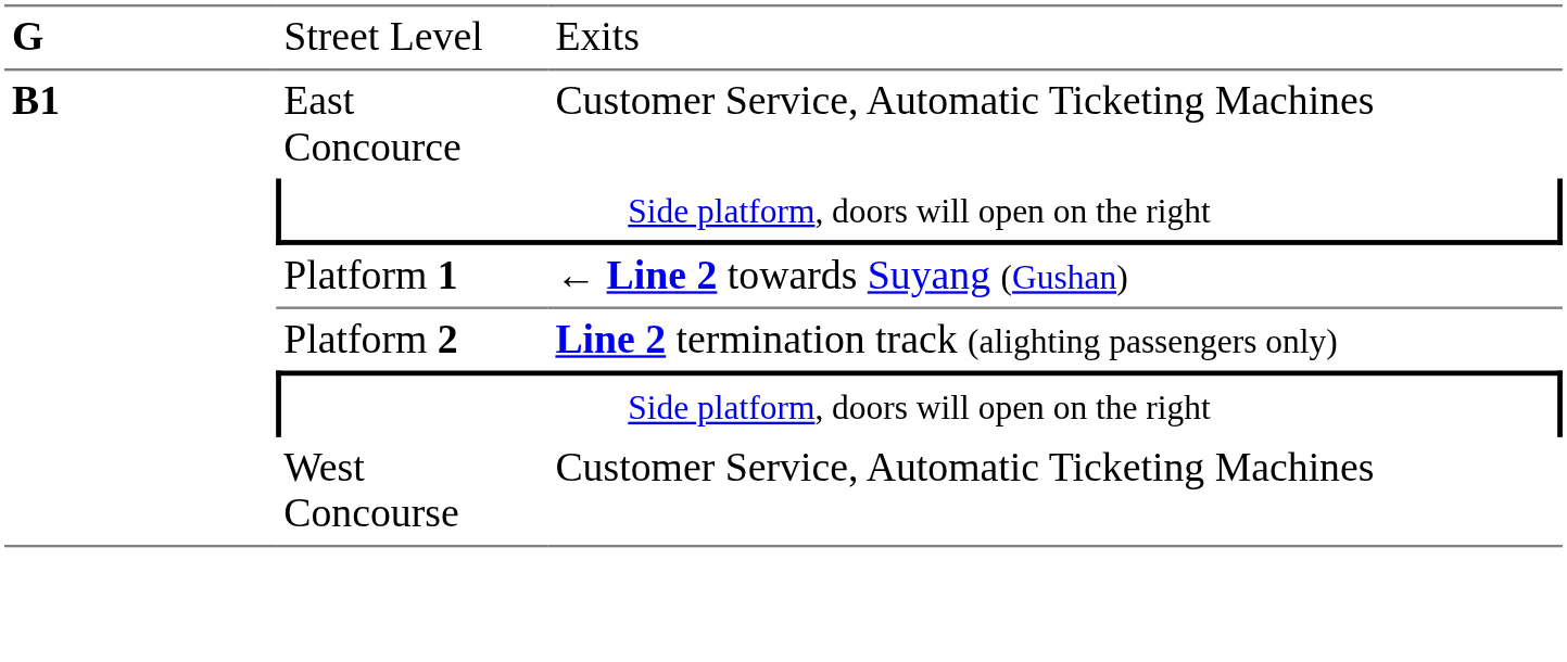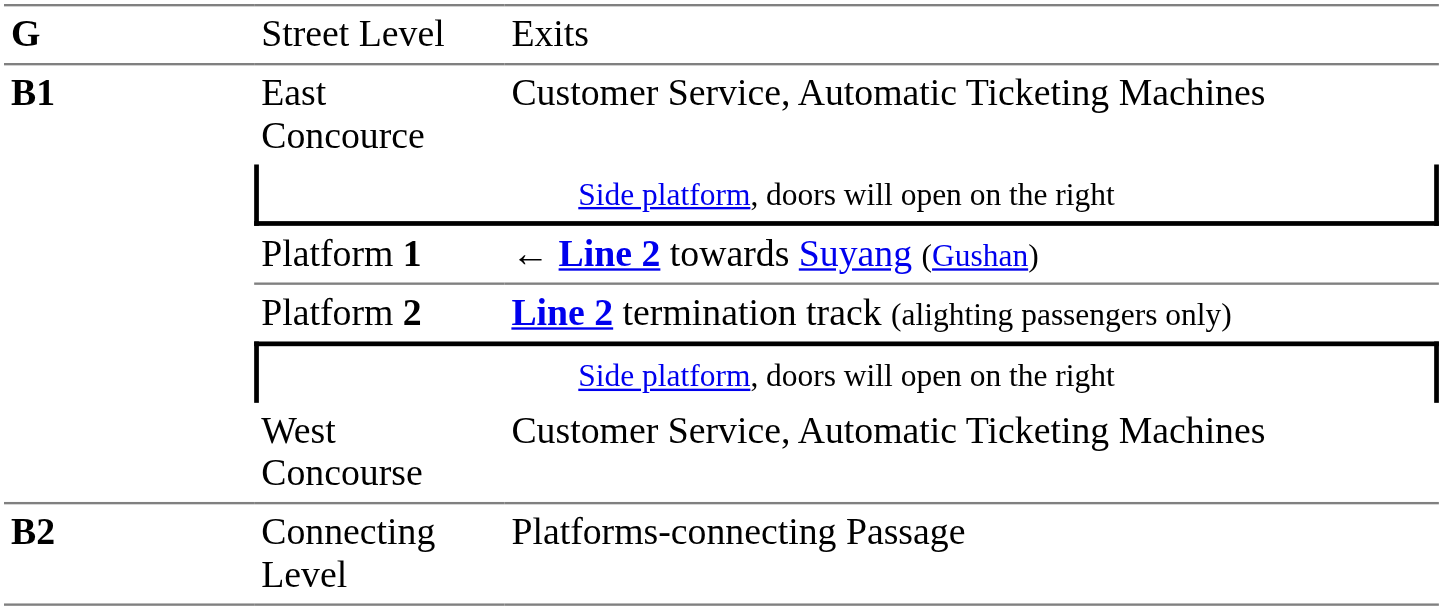+ row: B2 | Connecting Level | Platforms-connecting Passage
